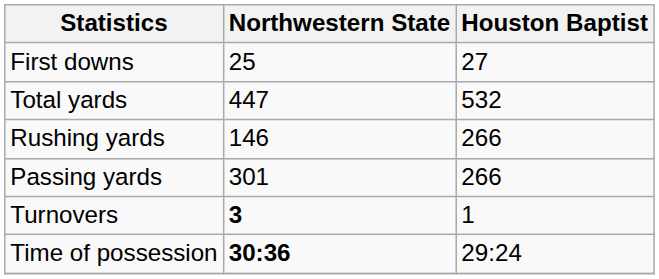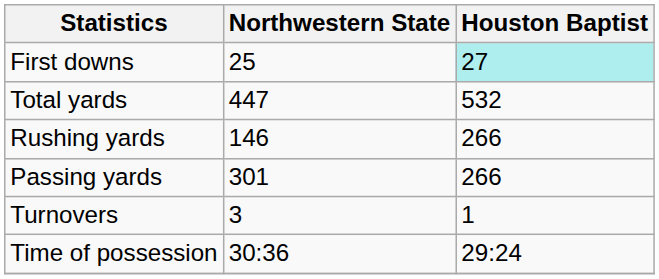First downs | Houston Baptist: no background -> paleturquoise background
Turnovers | Northwestern State: bold -> normal
Time of possession | Northwestern State: bold -> normal
